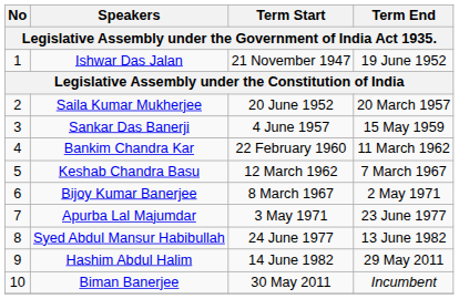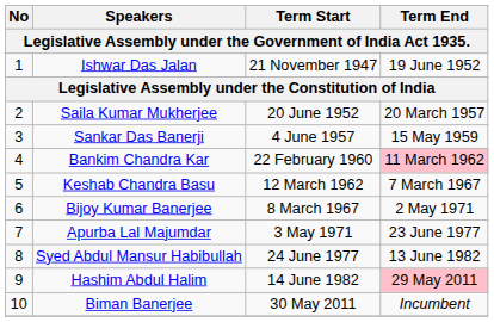Bankim Chandra Kar | Term End: no background -> pink background
Hashim Abdul Halim | Term End: no background -> pink background
